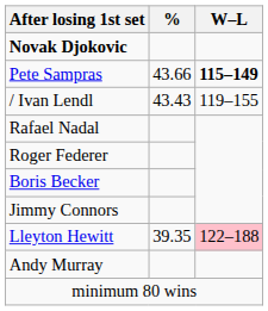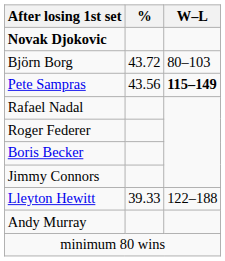+ row: Björn Borg | 43.72 | 80–103
Pete Sampras | %: 43.66 -> 43.56
- row: / Ivan Lendl | 43.43 | 119–155
Lleyton Hewitt | %: 39.35 -> 39.33
Lleyton Hewitt | W–L: pink background -> no background
